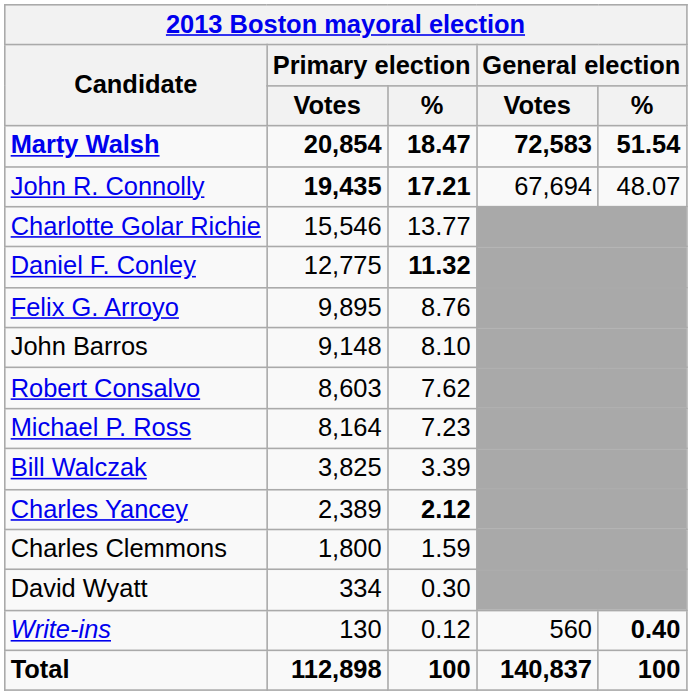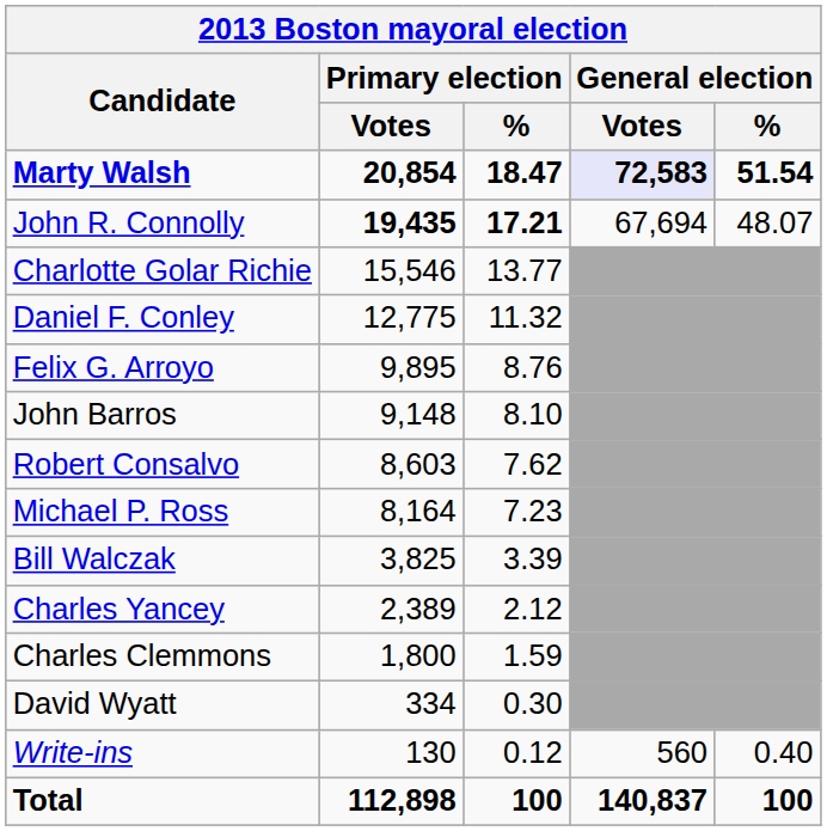Marty Walsh | General election / Votes: no background -> lavender background
Daniel F. Conley | Primary election / %: bold -> normal
Charles Yancey | Primary election / %: bold -> normal
Write-ins | General election / %: bold -> normal
